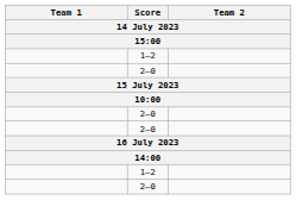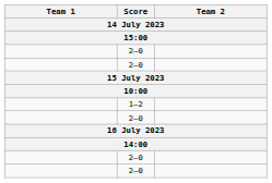row 4 | Score: 1–2 -> 2–0
row 8 | Score: 2–0 -> 1–2
row 12 | Score: 1–2 -> 2–0
